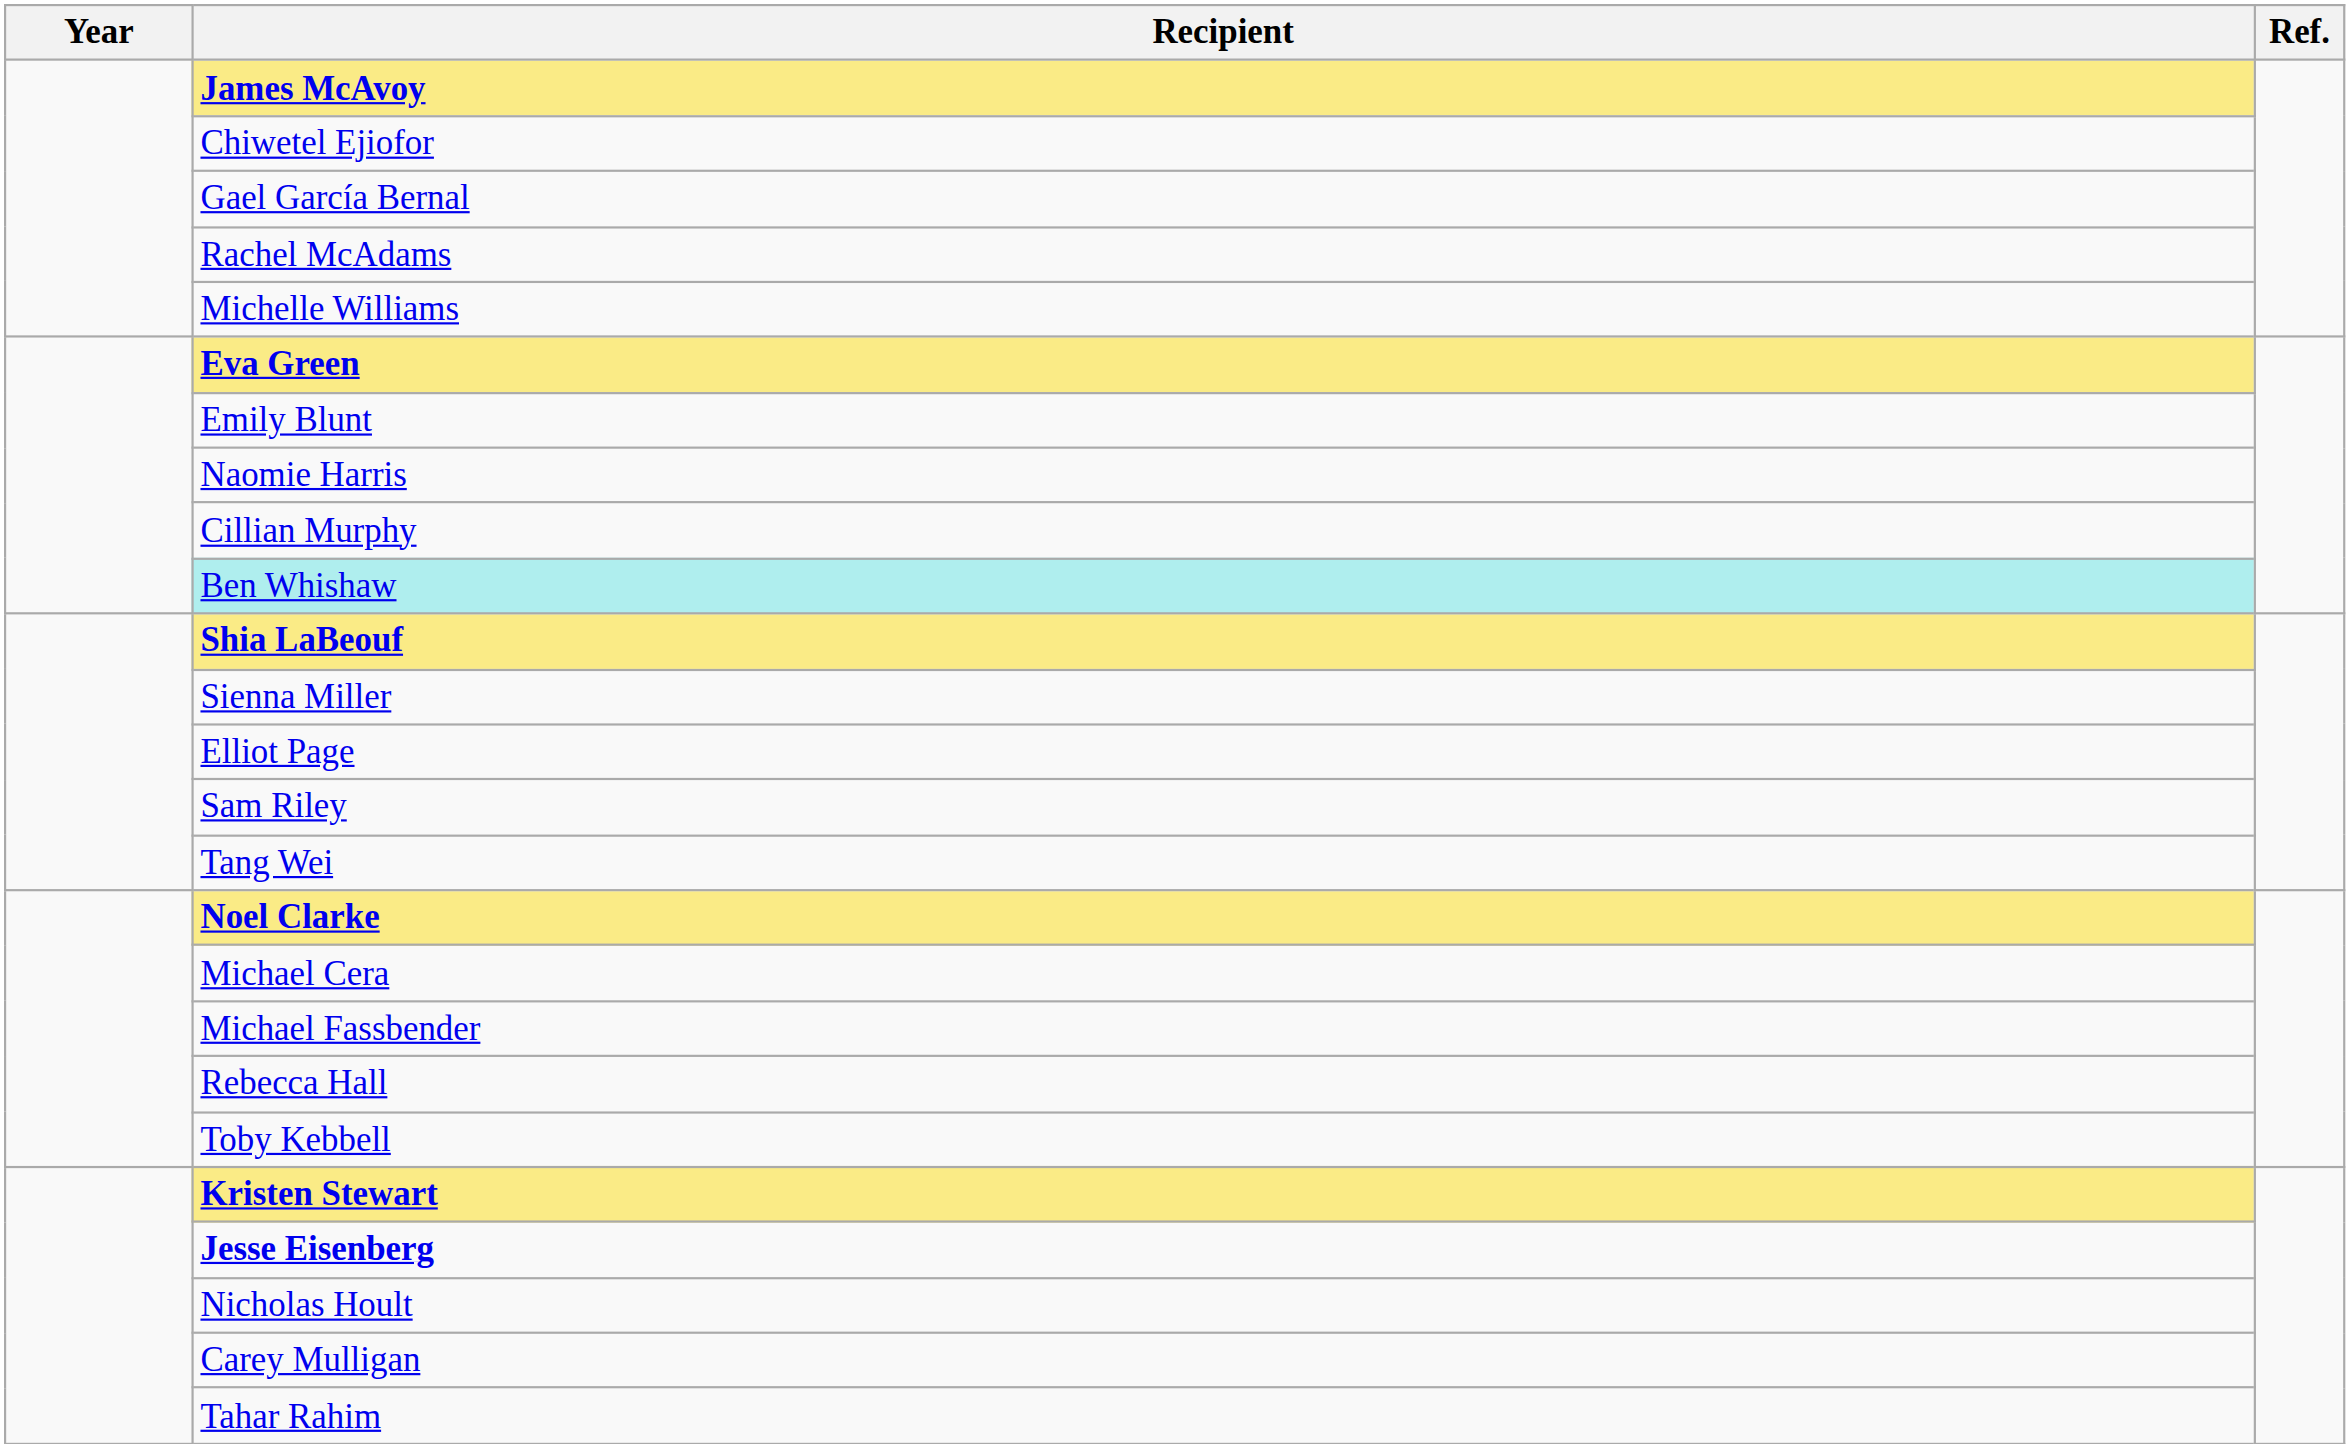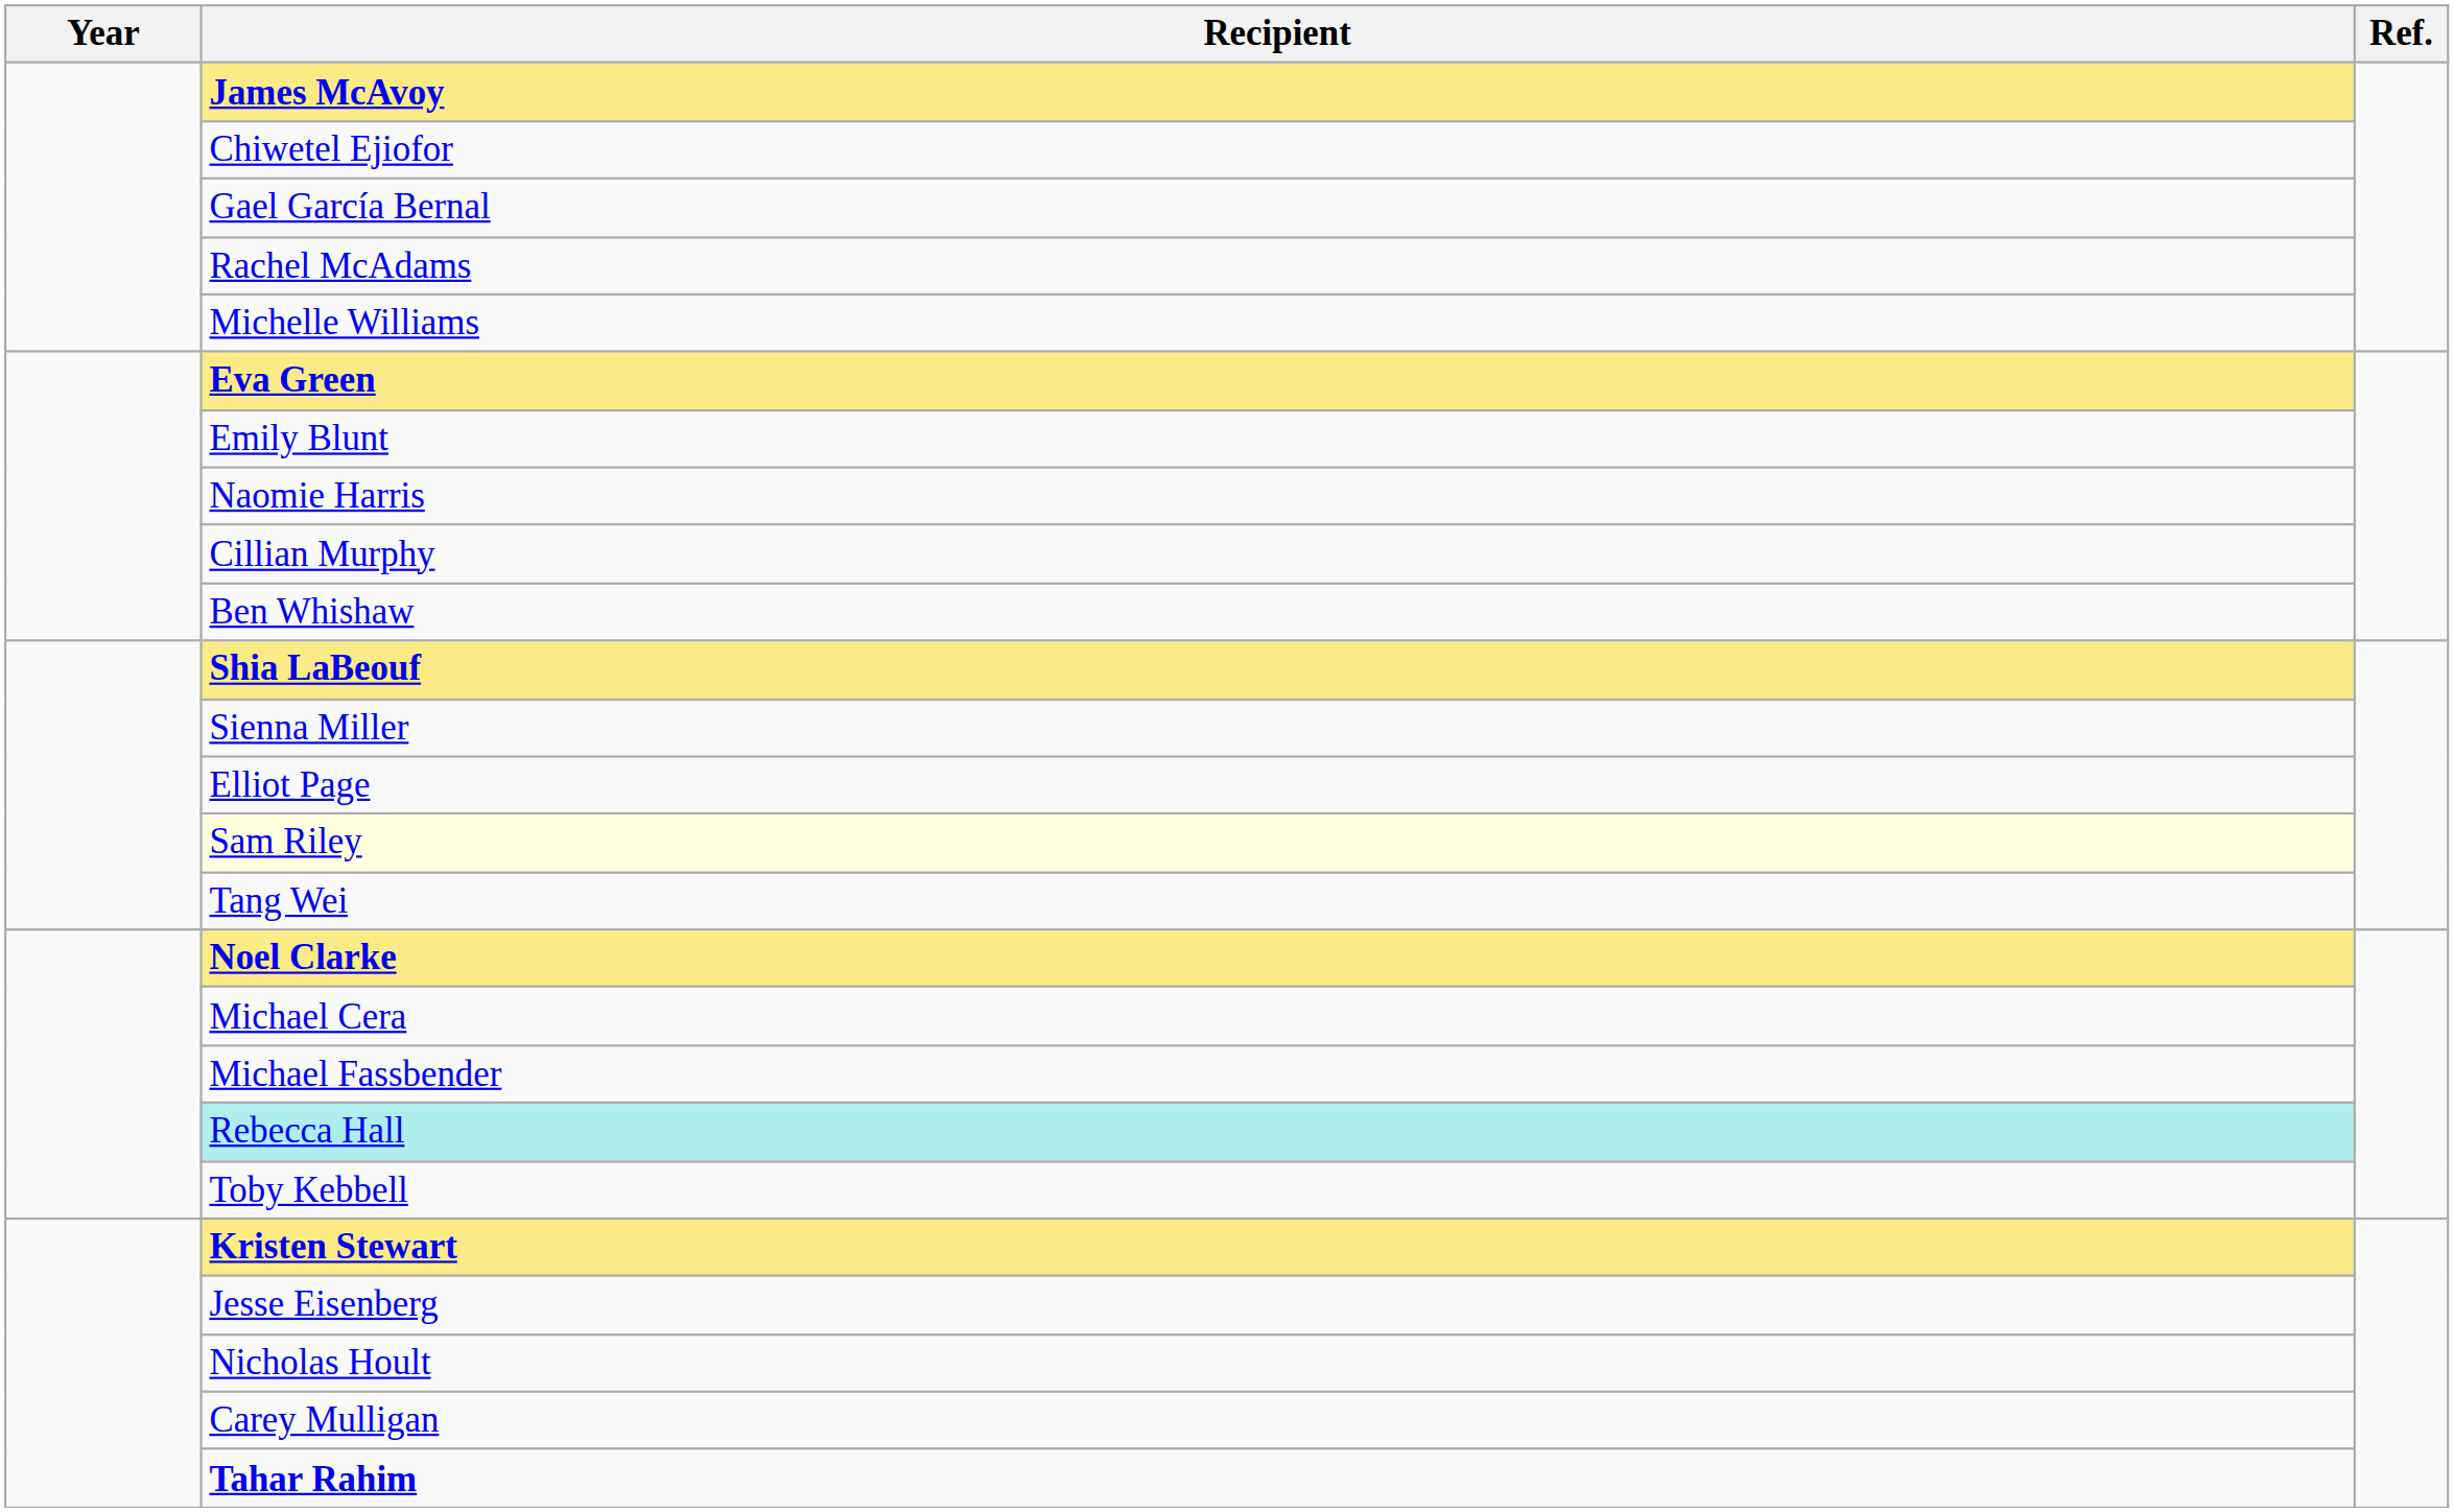Ben Whishaw | Recipient: paleturquoise background -> no background
Sam Riley | Recipient: no background -> lightyellow background
Rebecca Hall | Recipient: no background -> paleturquoise background
Jesse Eisenberg | Recipient: bold -> normal
Tahar Rahim | Recipient: normal -> bold
